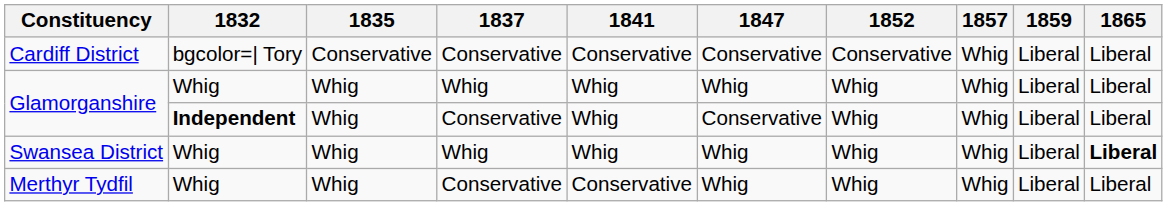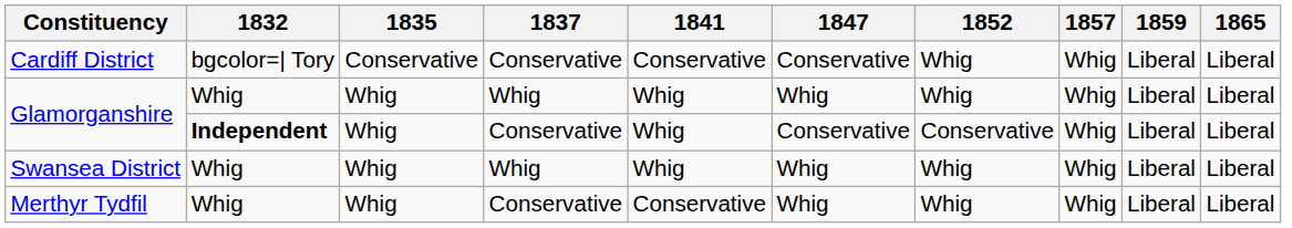Cardiff District | 1852: Conservative -> Whig
Glamorganshire / Independent | 1852: Whig -> Conservative
Swansea District | 1865: bold -> normal
